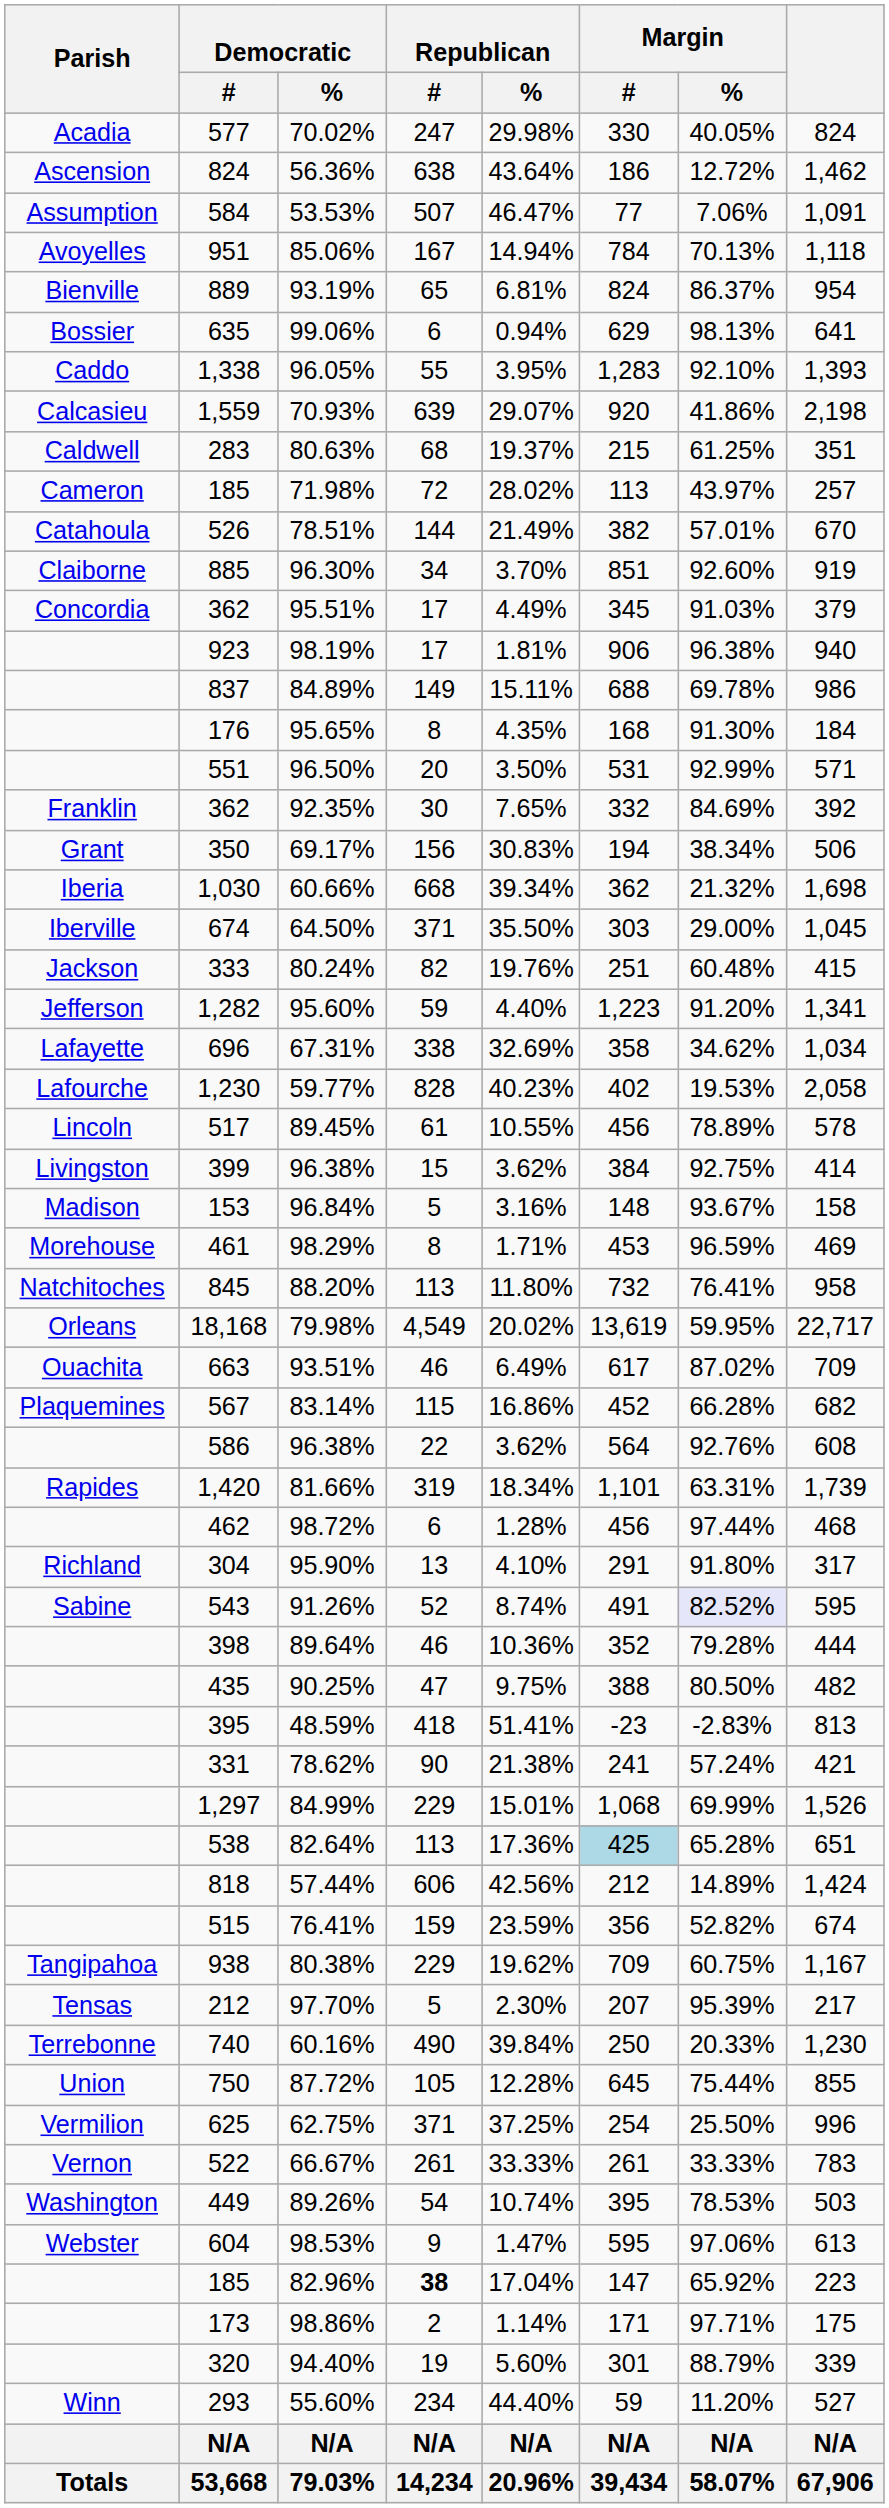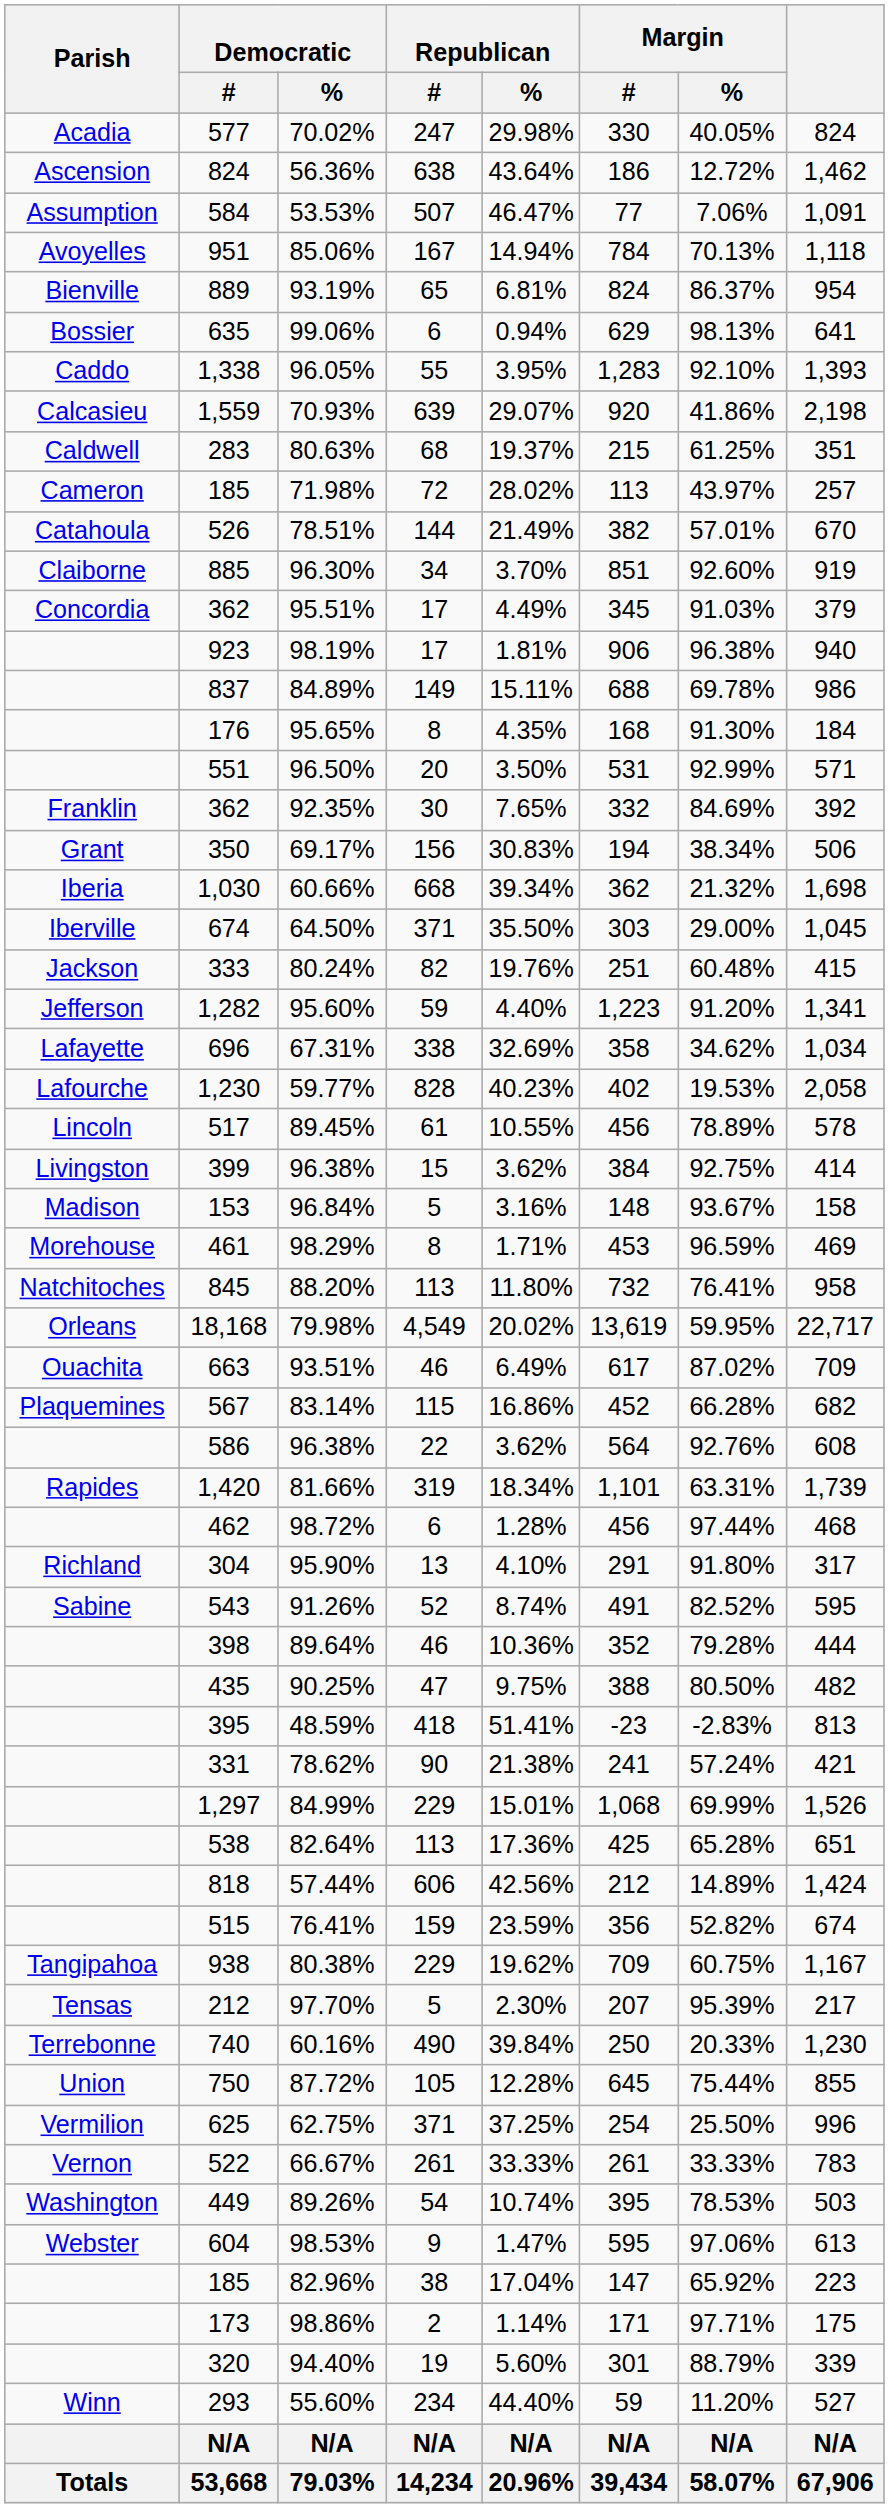91.26% | Margin / %: lavender background -> no background
82.64% | Margin / #: lightblue background -> no background
82.96% | Republican / #: bold -> normal
